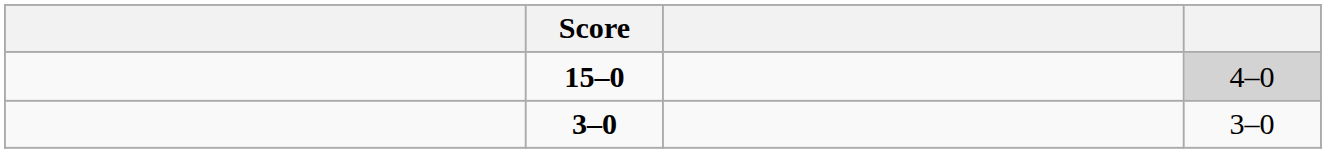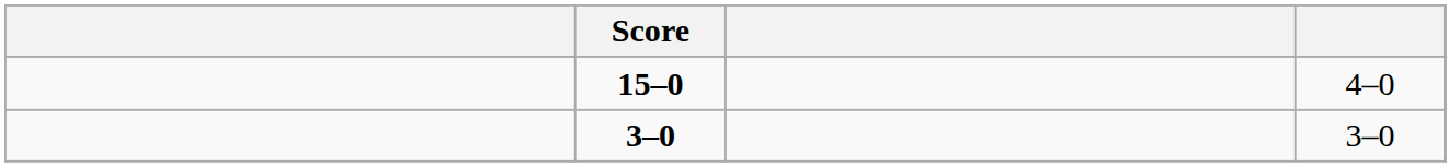15–0 | column 4: lightgrey background -> no background
